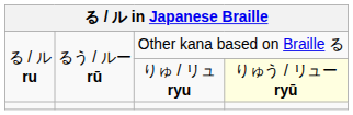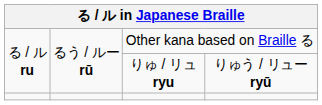りゅ / リュ ryu | column 4: lightyellow background -> no background
